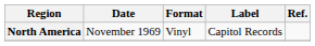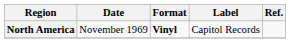North America | Format: normal -> bold
